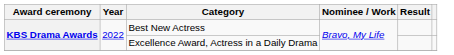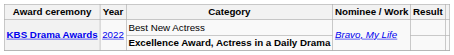Excellence Award, Actress in a Daily Drama | Category: normal -> bold
